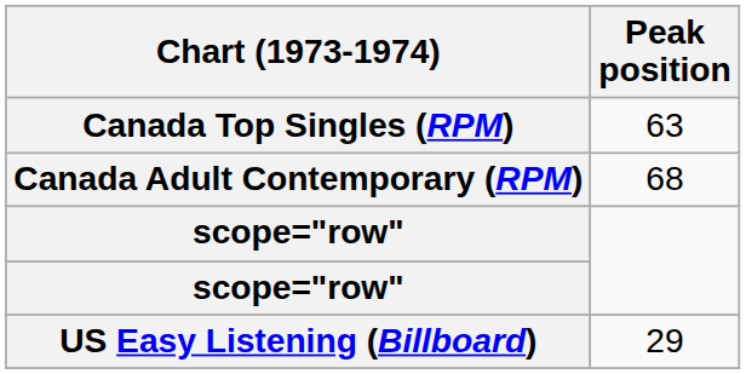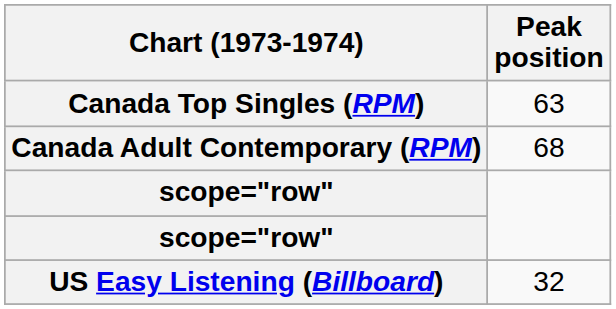US Easy Listening (Billboard) | Peak position: 29 -> 32
